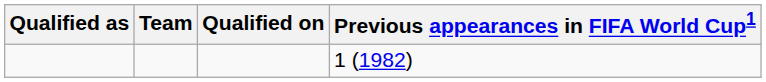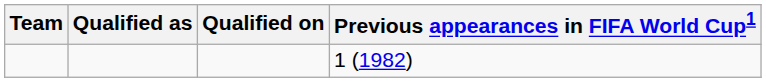columns swapped: Team <-> Qualified as
